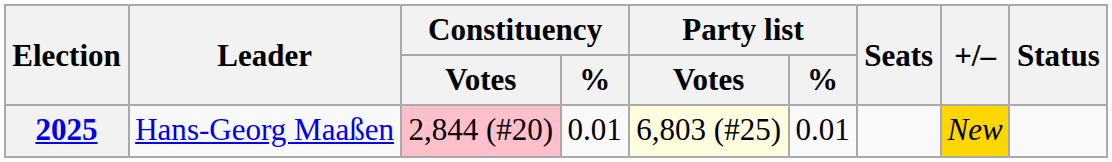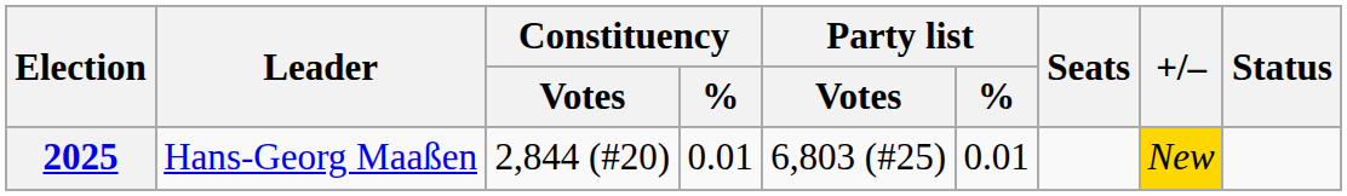2025 | Constituency / Votes: pink background -> no background
2025 | Party list / Votes: lightyellow background -> no background
